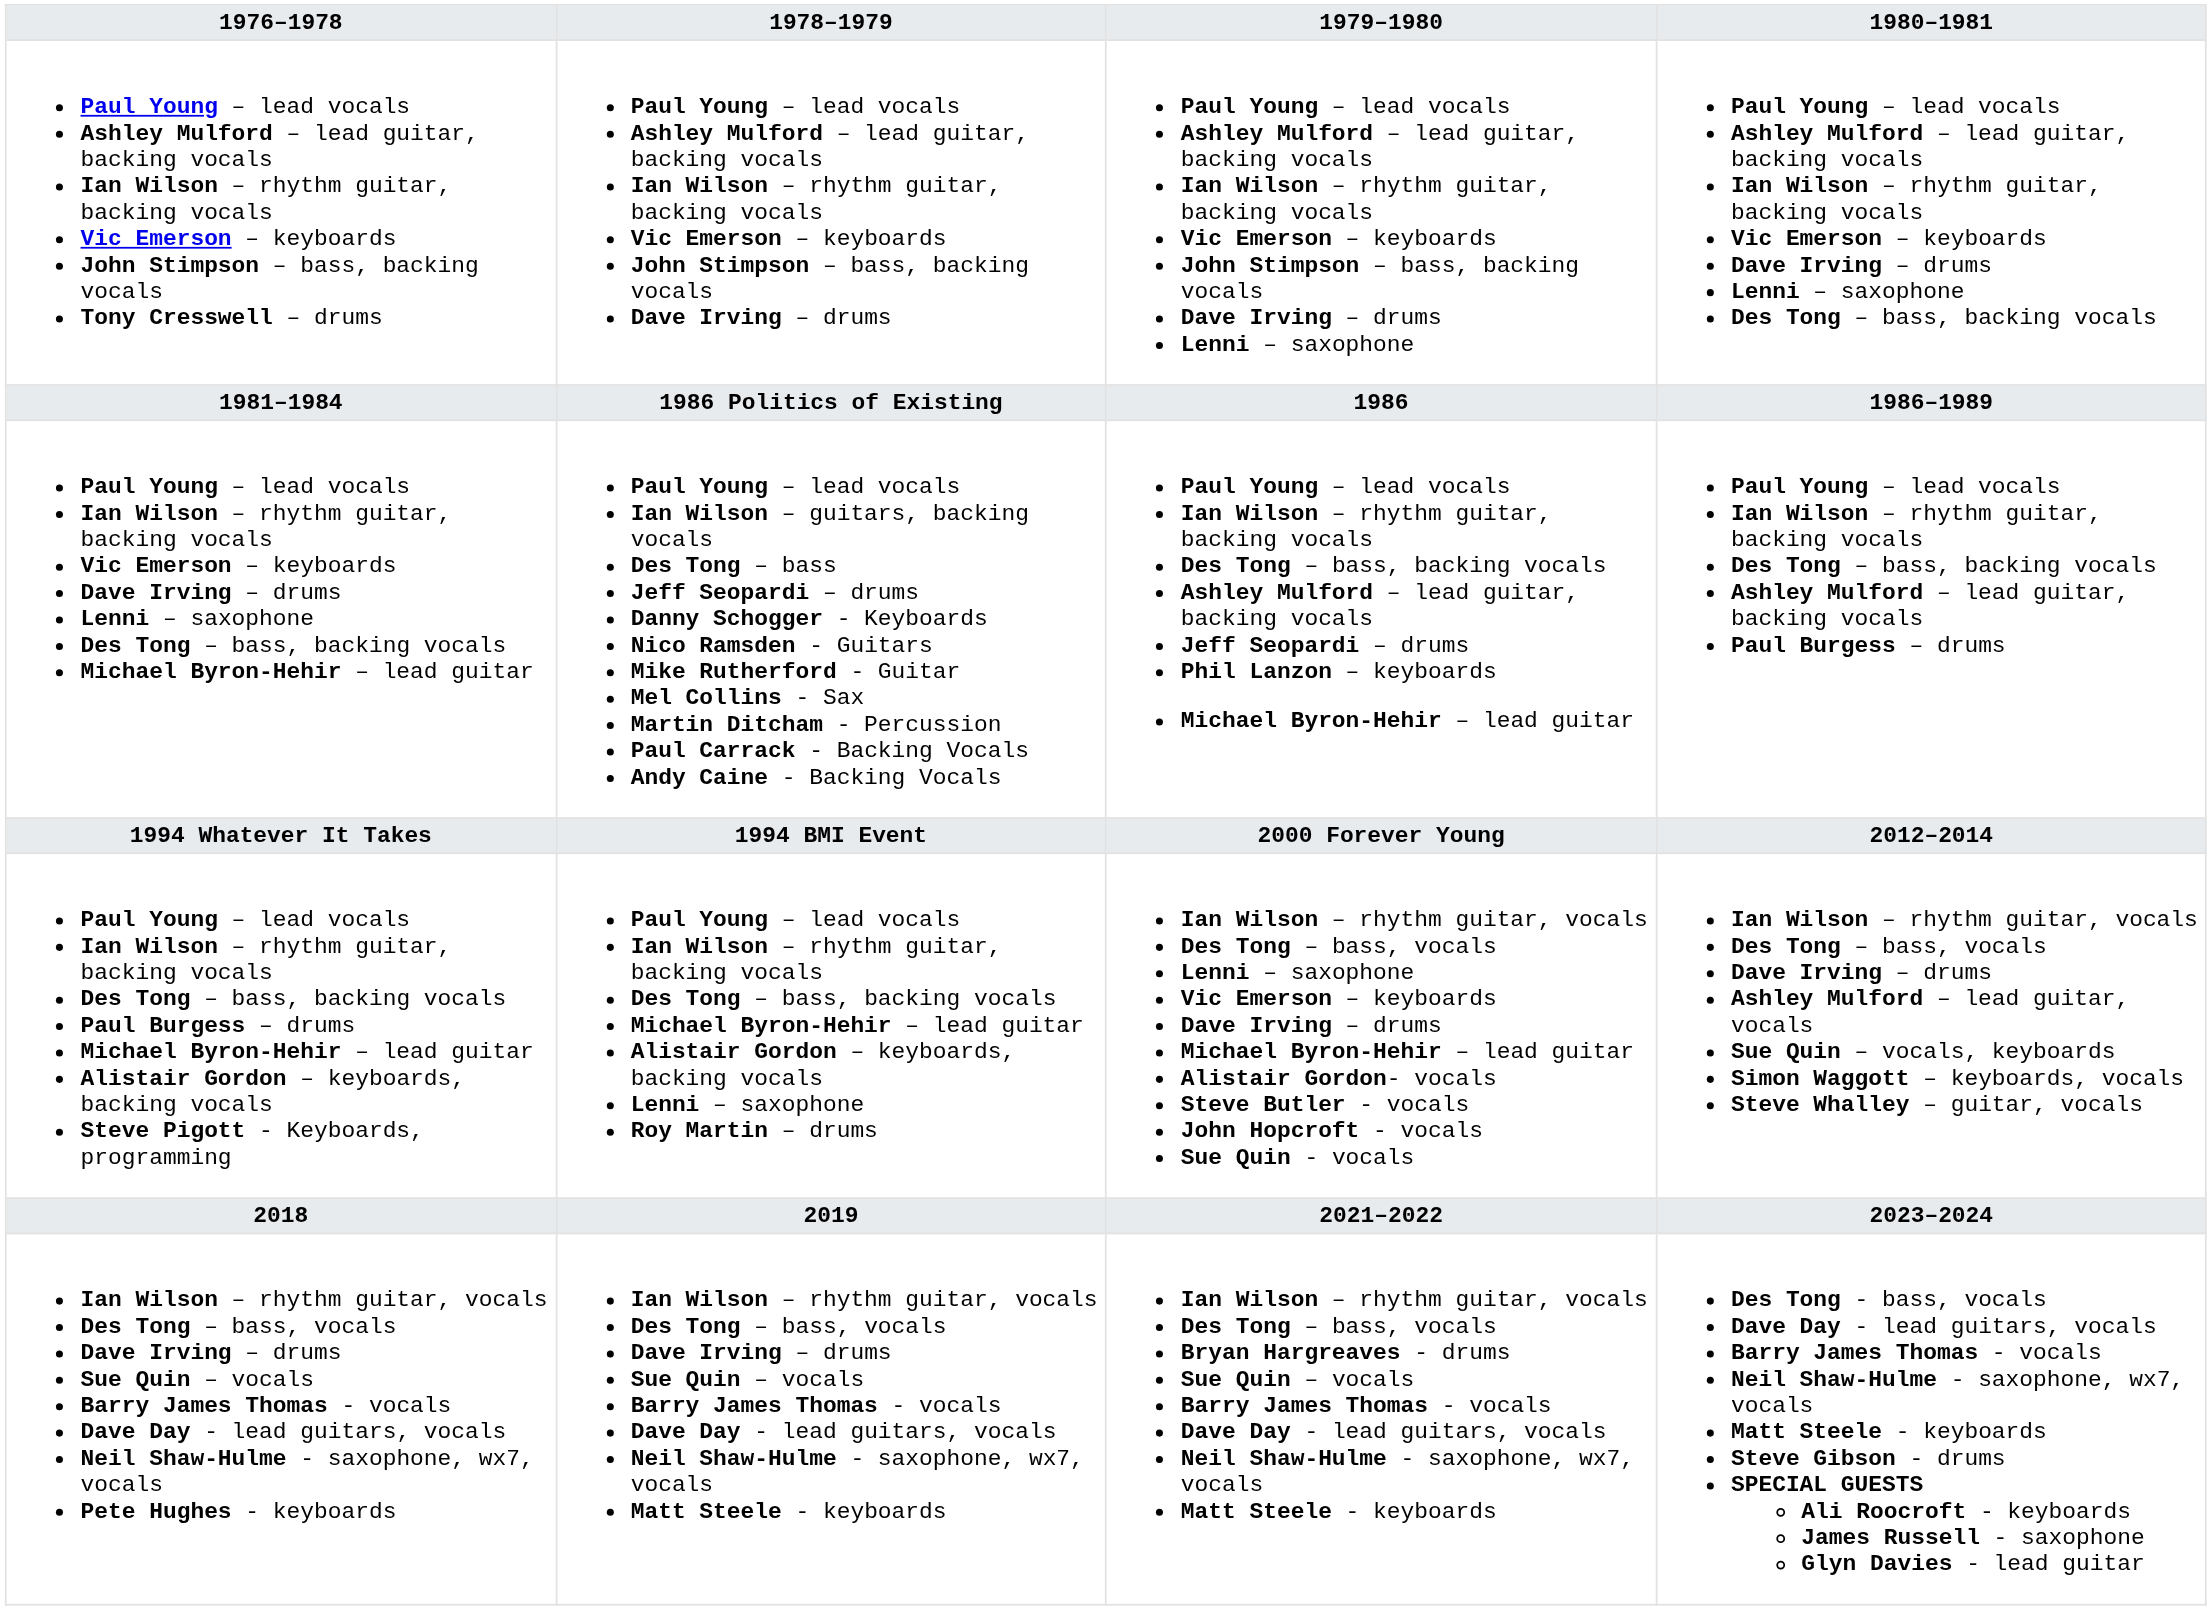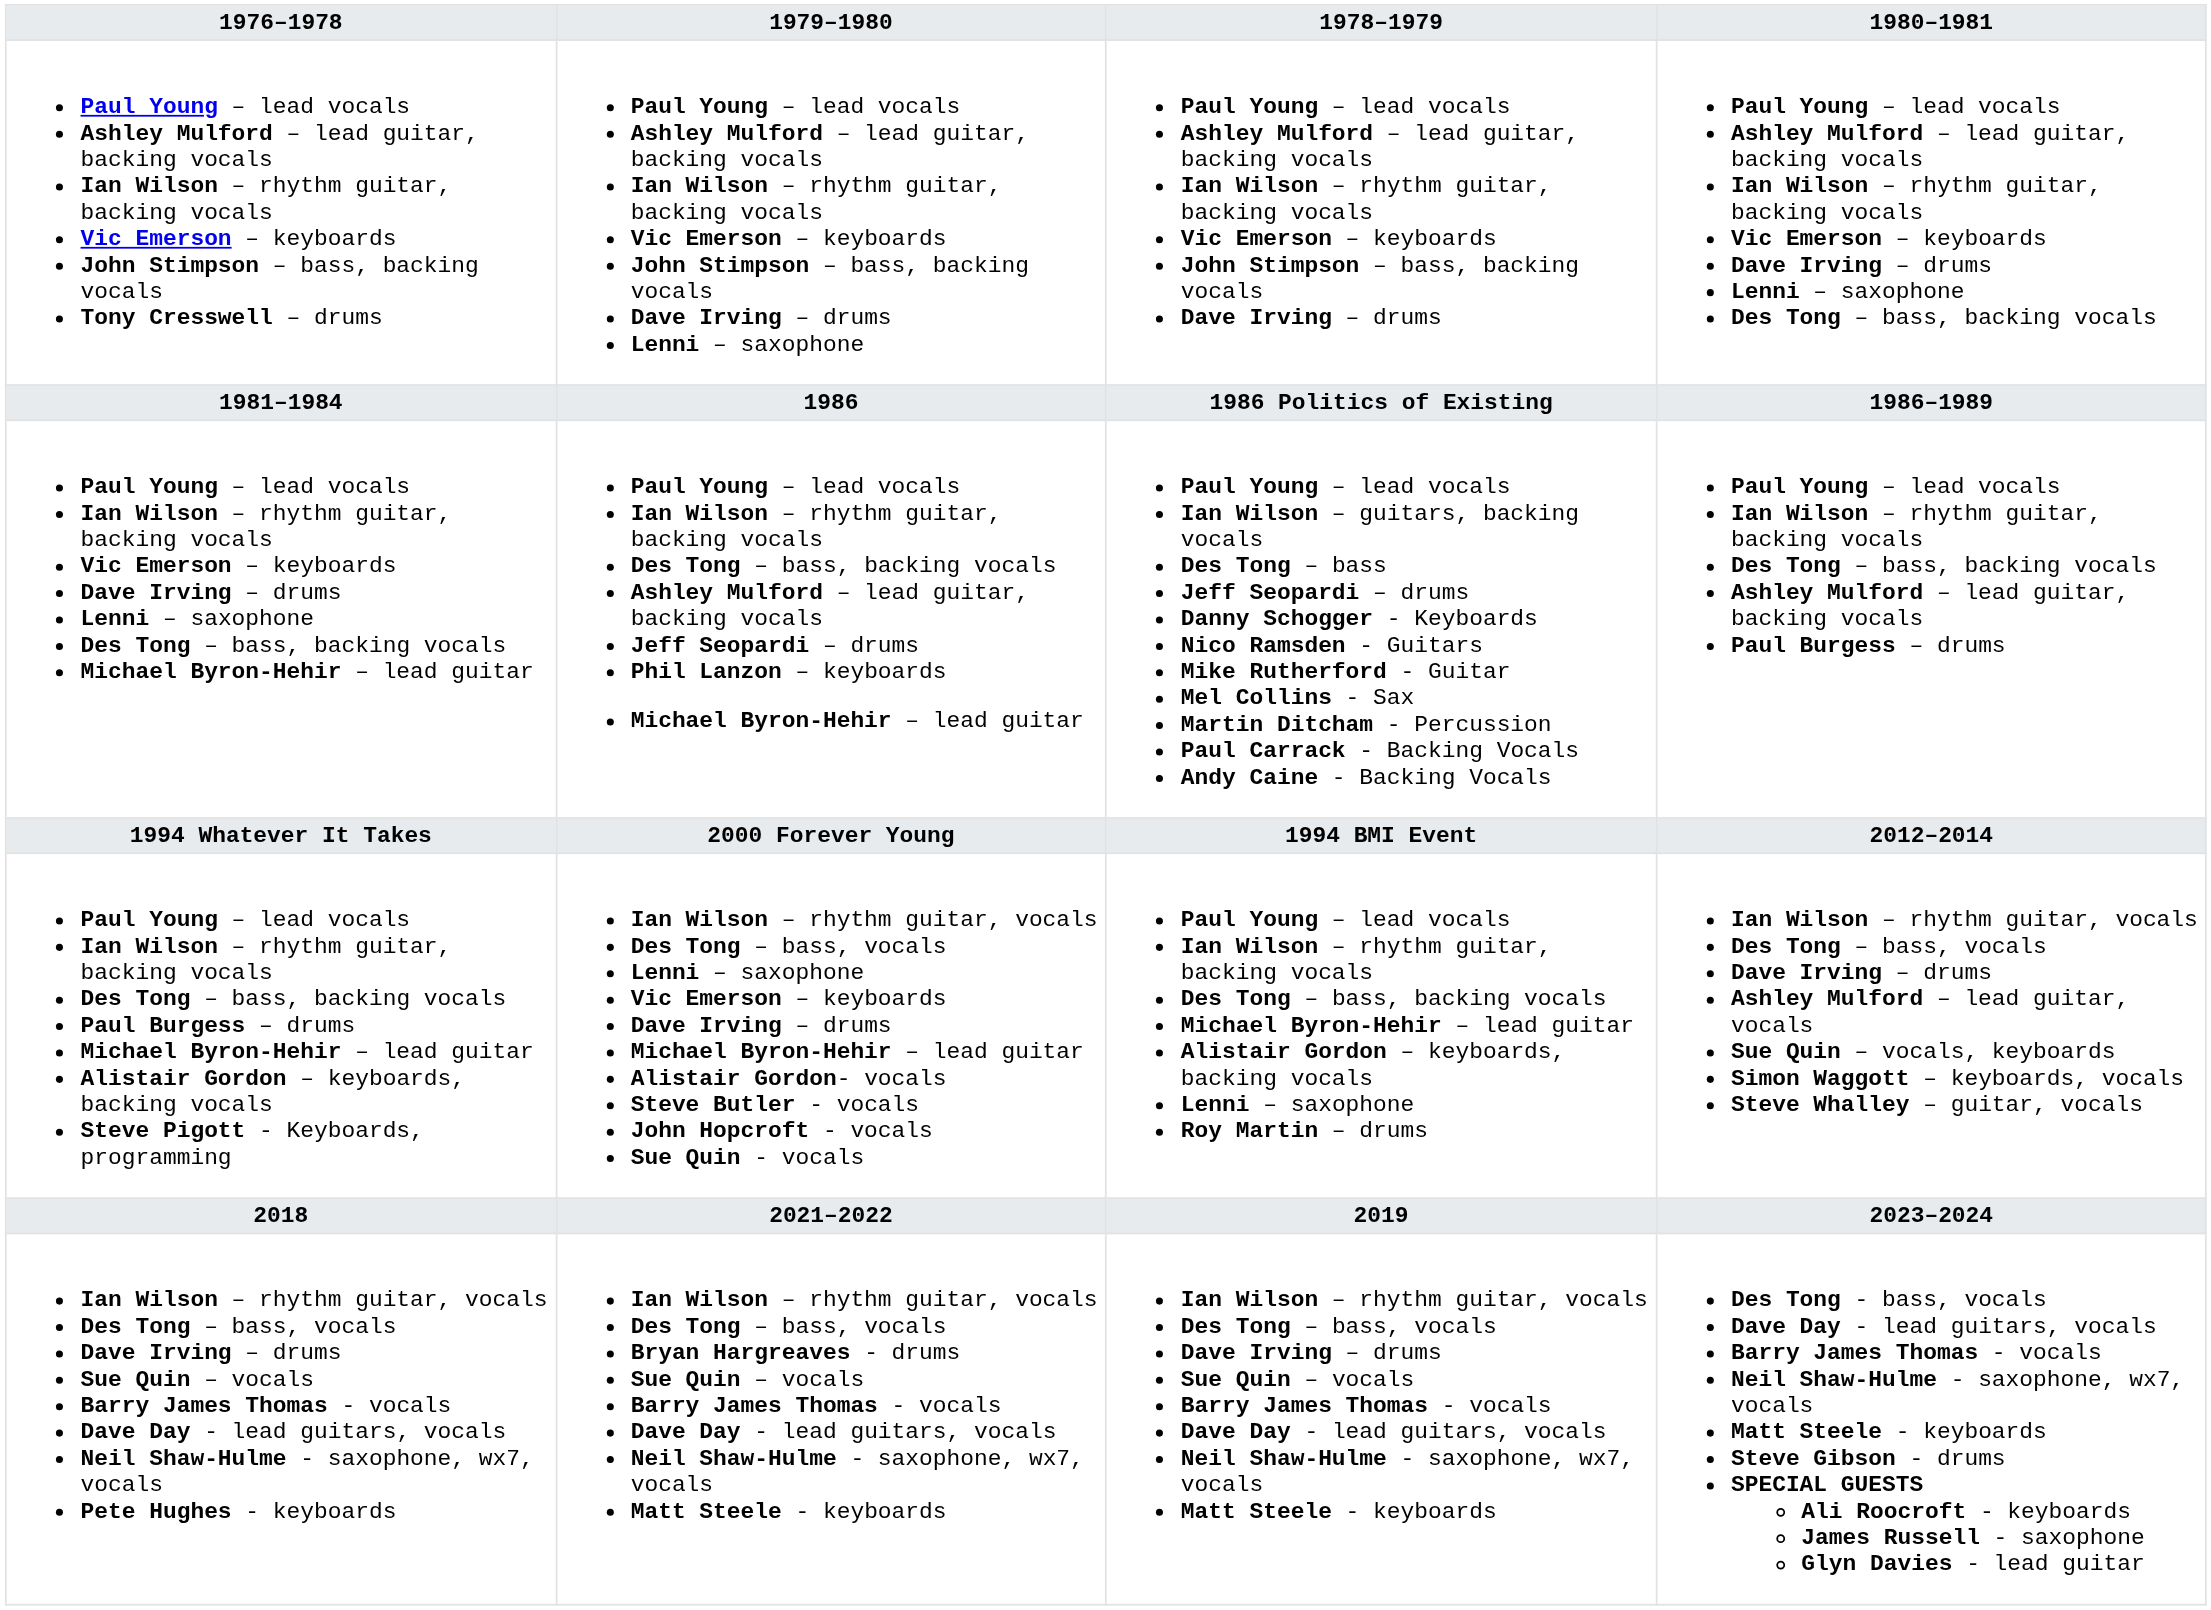columns swapped: 1978–1979 <-> 1979–1980
